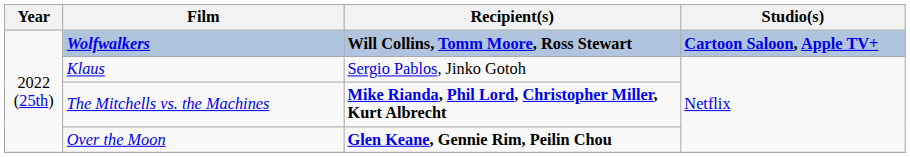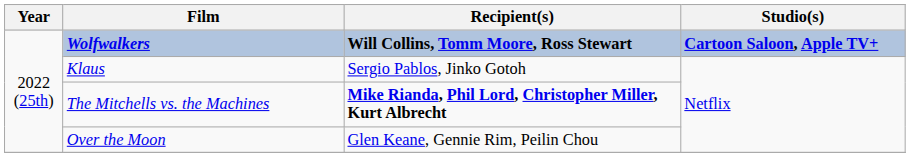Over the Moon | Recipient(s): bold -> normal
